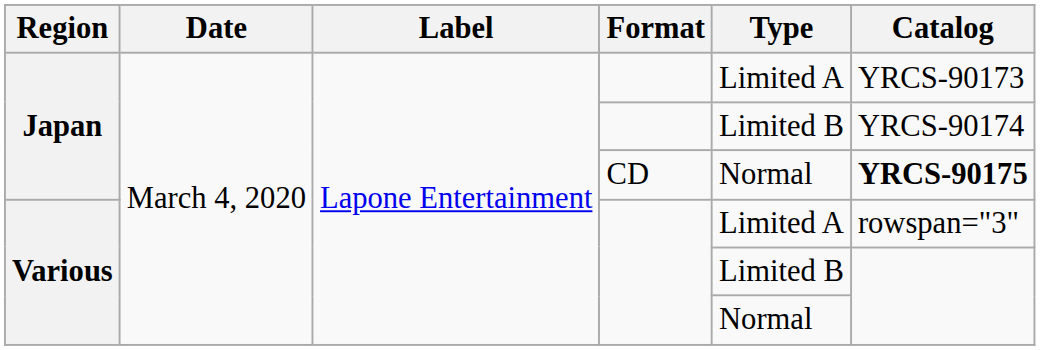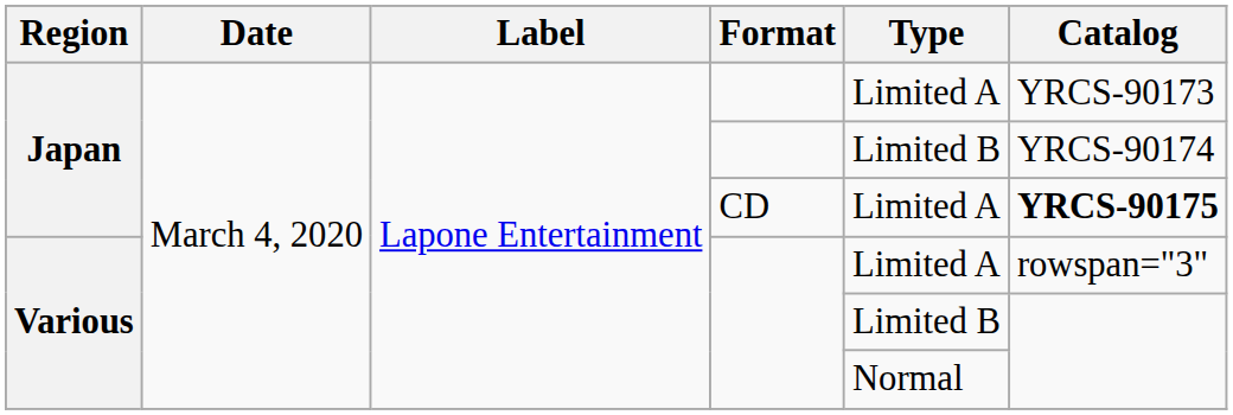Japan / CD | Type: Normal -> Limited A
